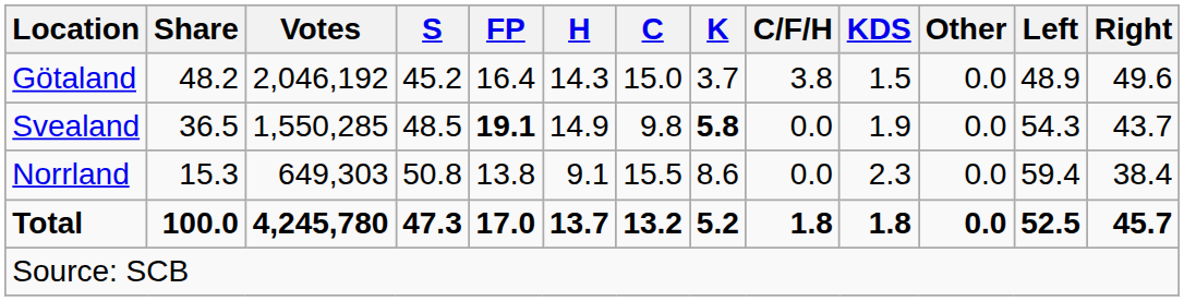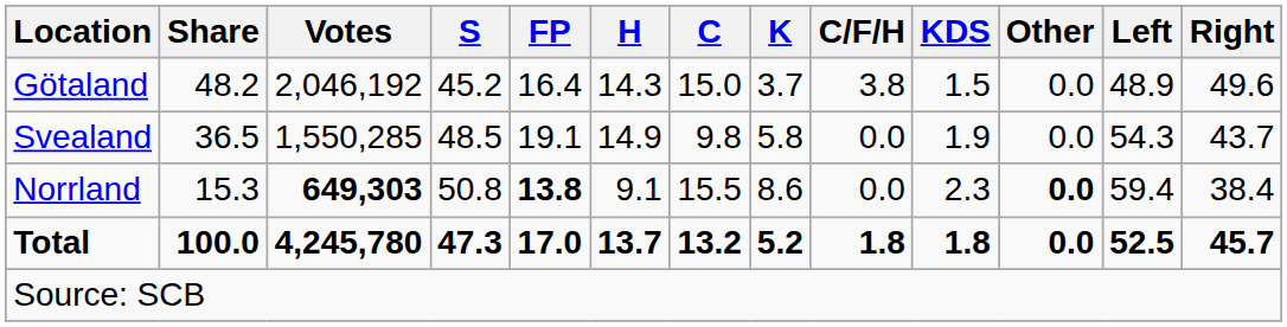Svealand | FP: bold -> normal
Svealand | K: bold -> normal
Norrland | Votes: normal -> bold
Norrland | FP: normal -> bold
Norrland | Other: normal -> bold
